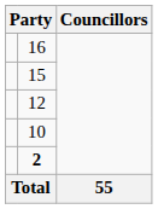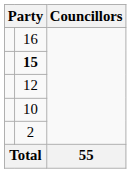15 | column 2: normal -> bold
2 | column 2: bold -> normal
